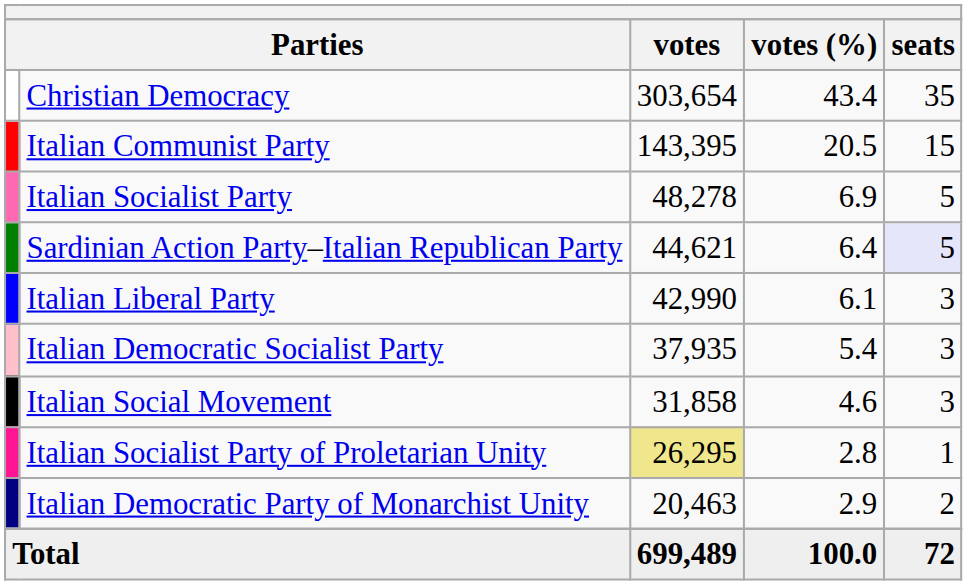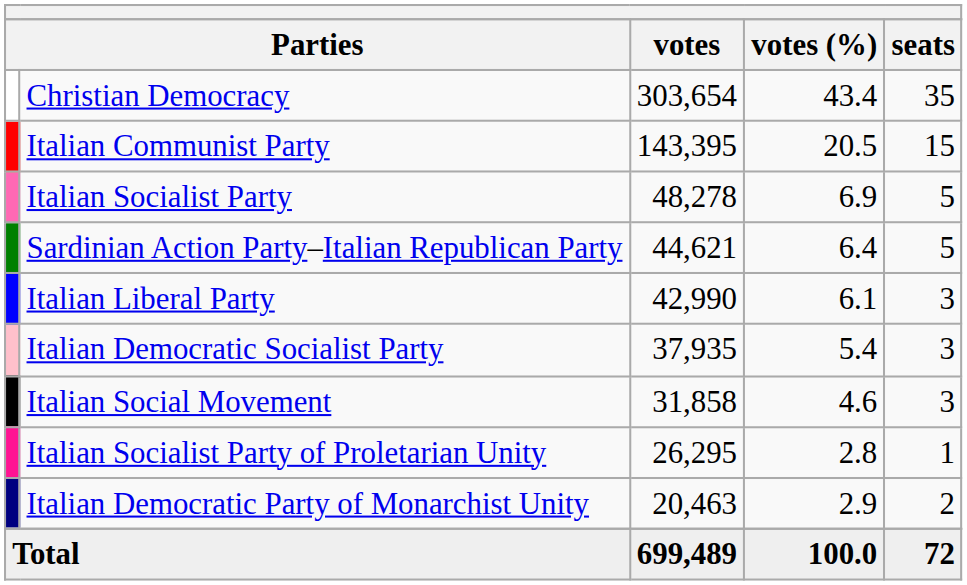Sardinian Action Party–Italian Republican Party | seats: lavender background -> no background
Italian Socialist Party of Proletarian Unity | votes: khaki background -> no background
